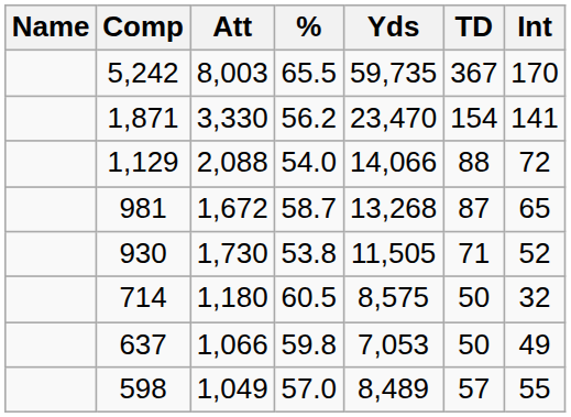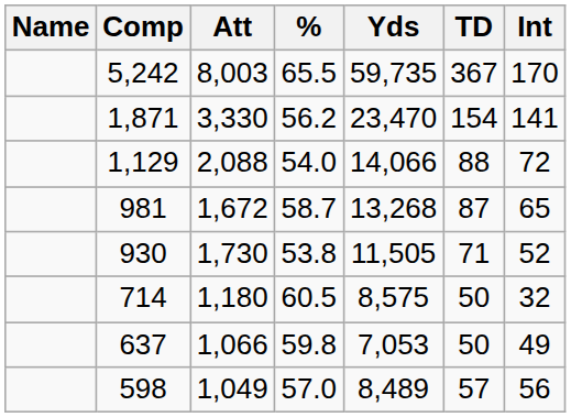598 | Int: 55 -> 56
